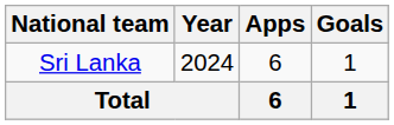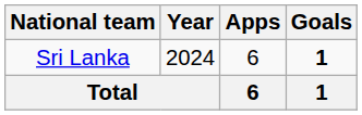Sri Lanka | Goals: normal -> bold
